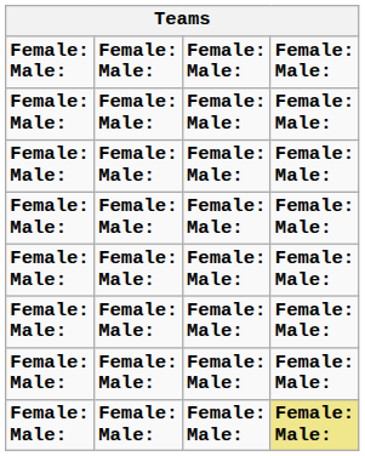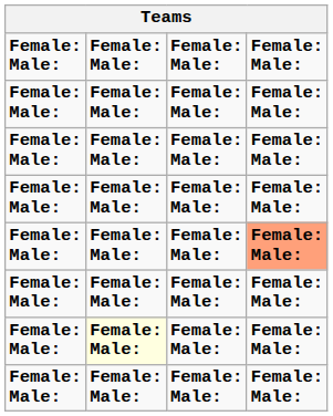row 6 | column 4: no background -> lightsalmon background
row 8 | column 2: no background -> lightyellow background
row 9 | column 4: khaki background -> no background
